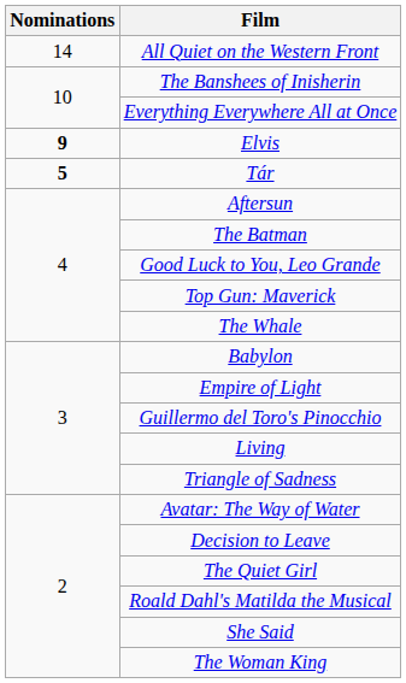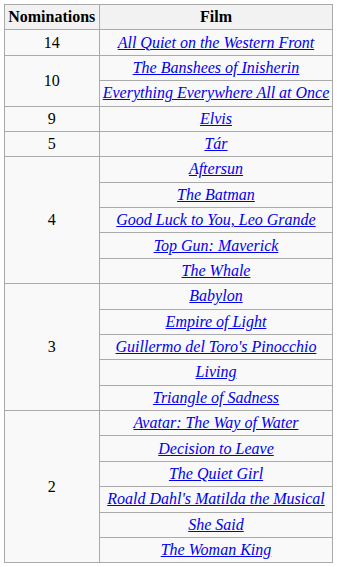Elvis | Nominations: bold -> normal
Tár | Nominations: bold -> normal
